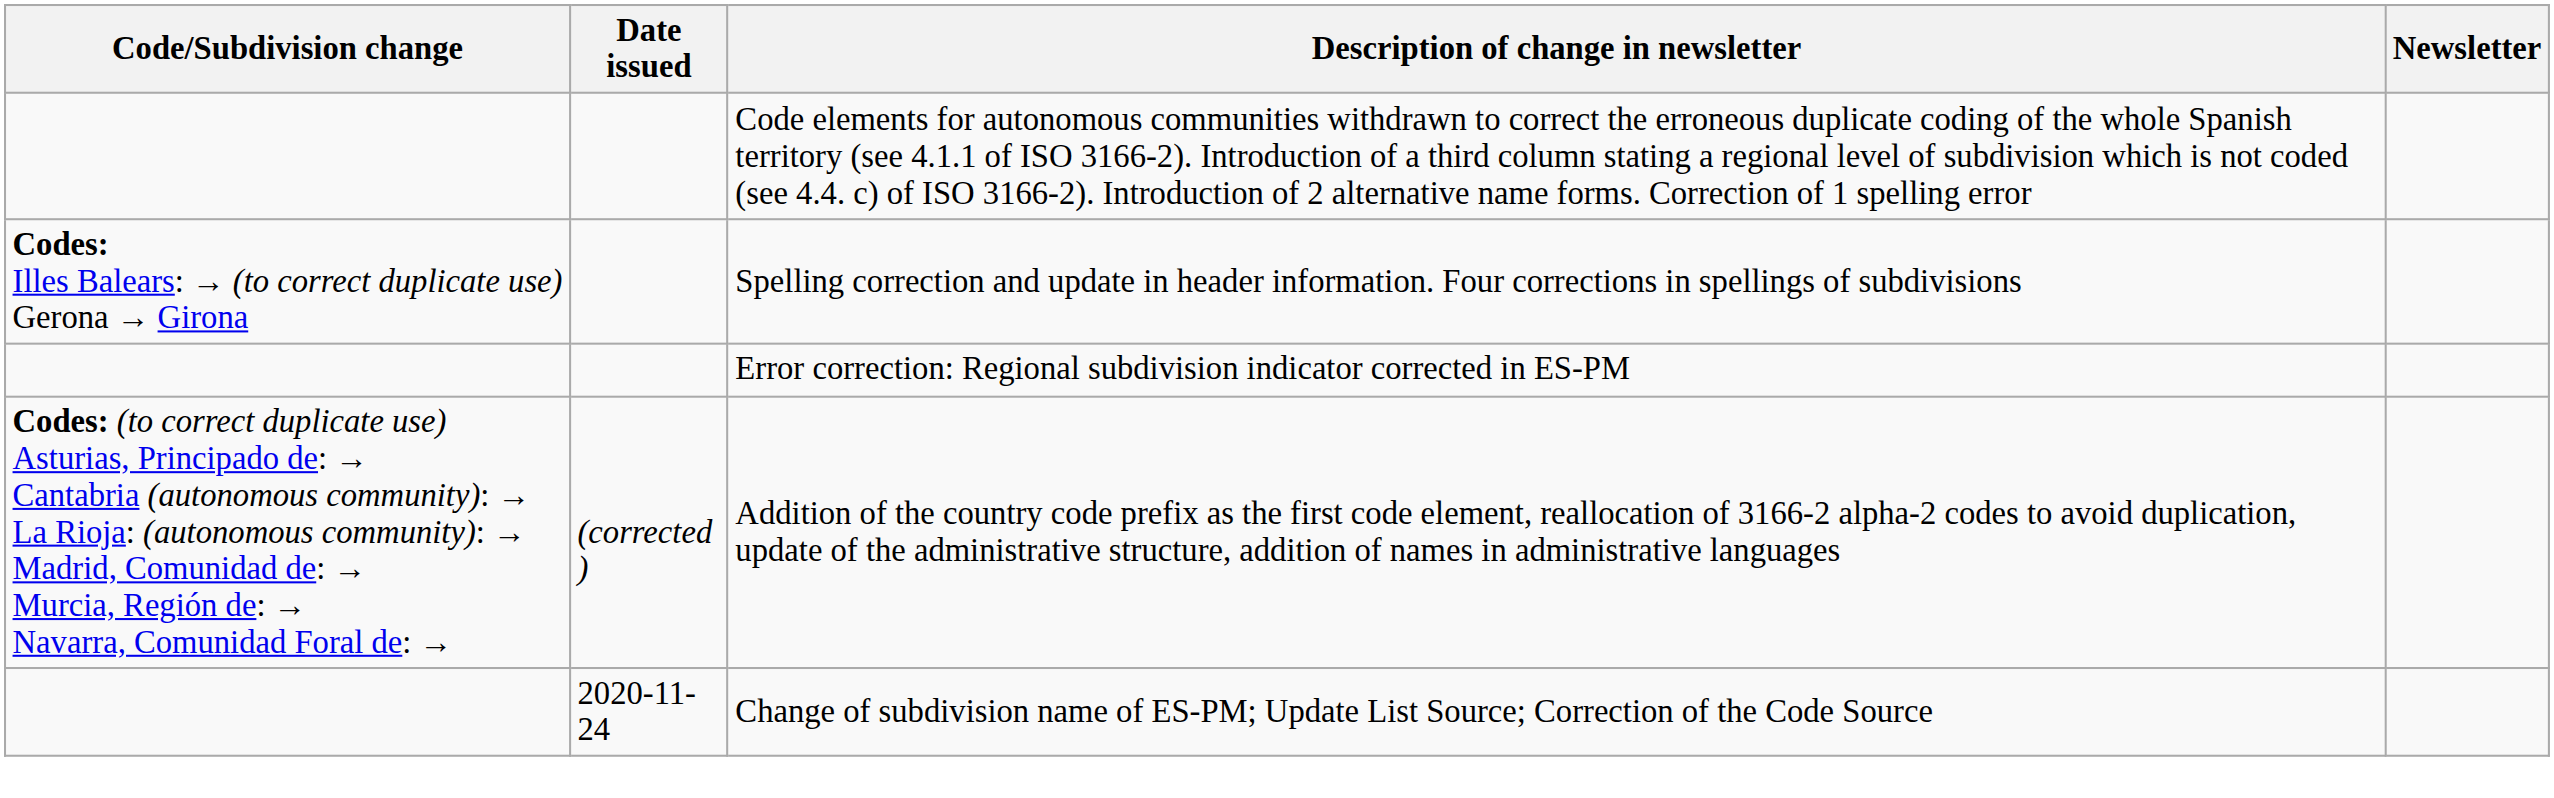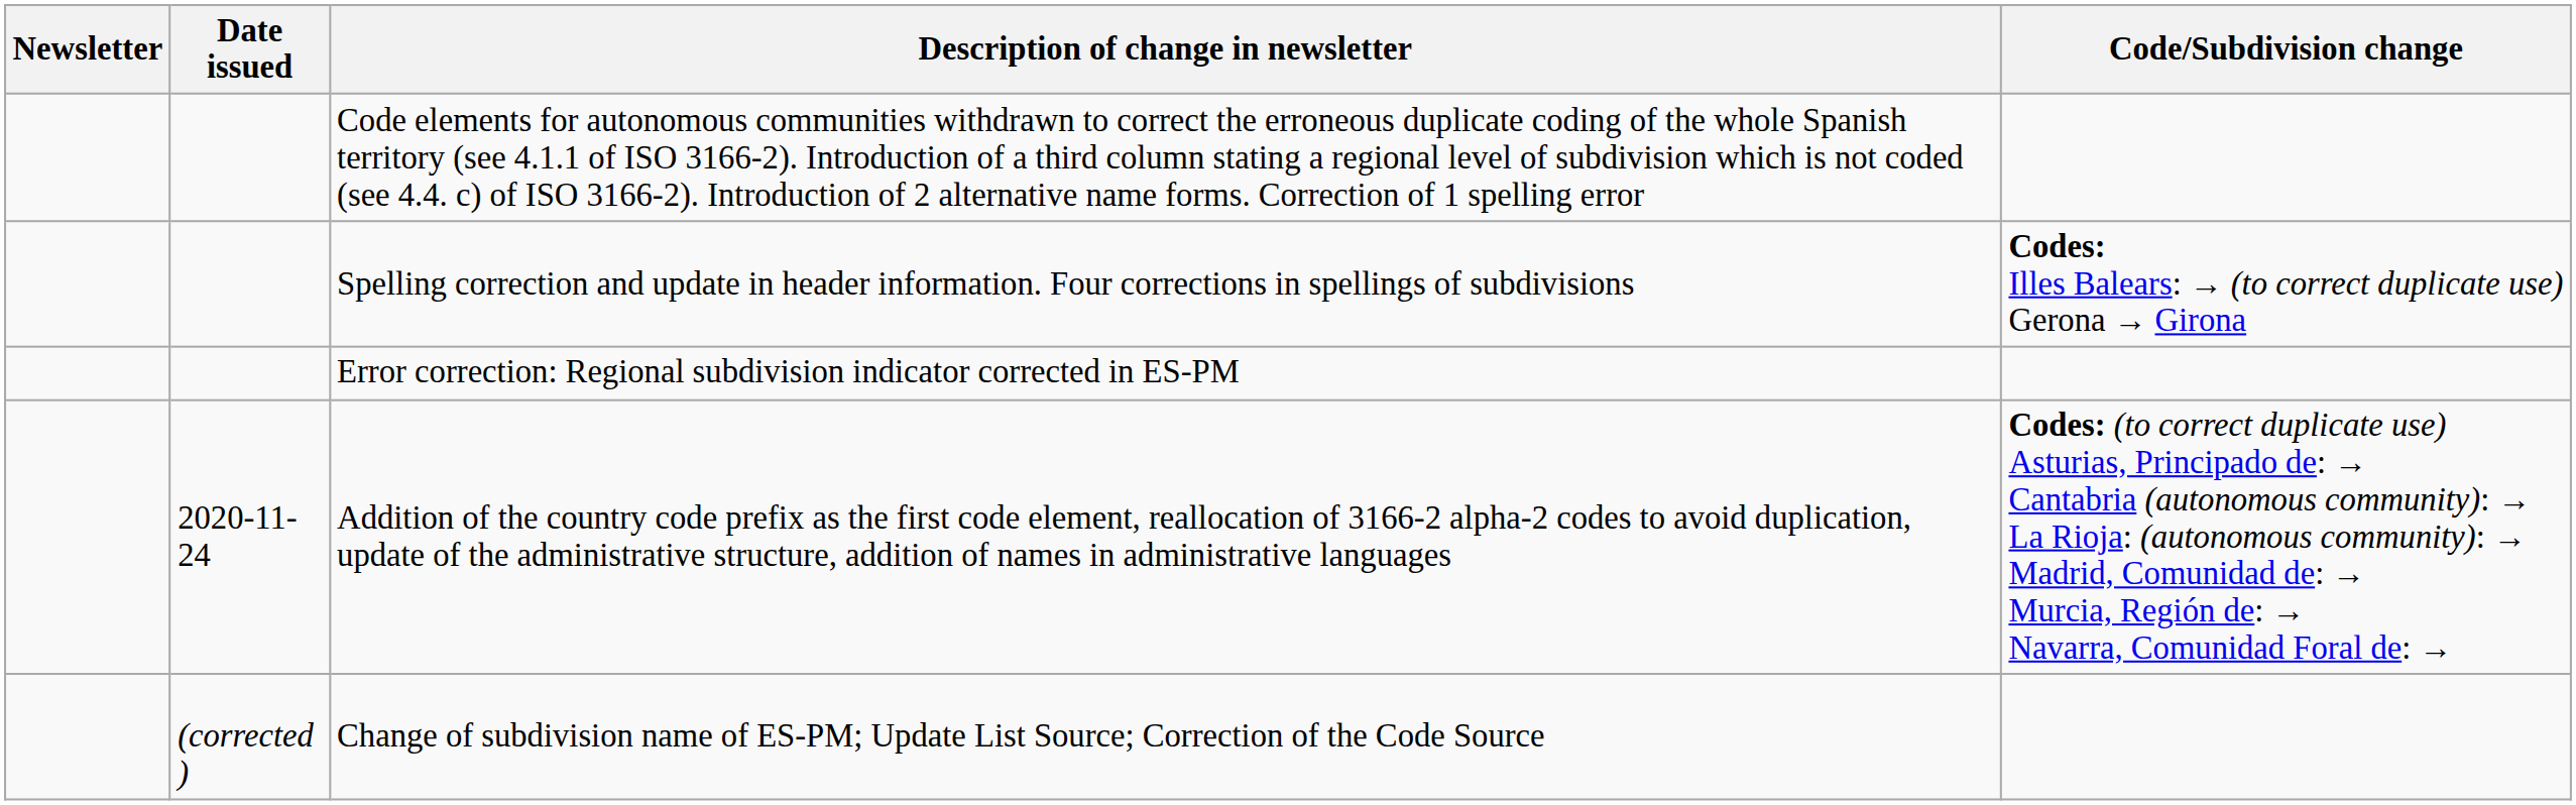columns swapped: Newsletter <-> Code/Subdivision change
row 5 | Date issued: (corrected ) -> 2020-11-24
row 6 | Date issued: 2020-11-24 -> (corrected )
